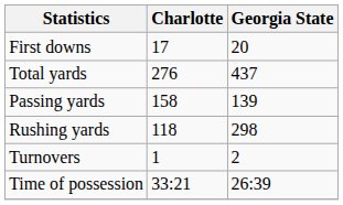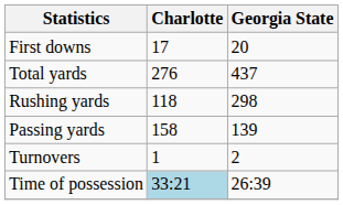rows swapped: Rushing yards <-> Passing yards
Time of possession | Charlotte: no background -> lightblue background
